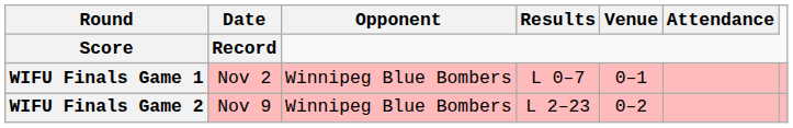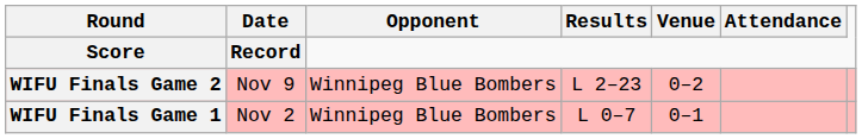rows swapped: WIFU Finals Game 1 <-> WIFU Finals Game 2
